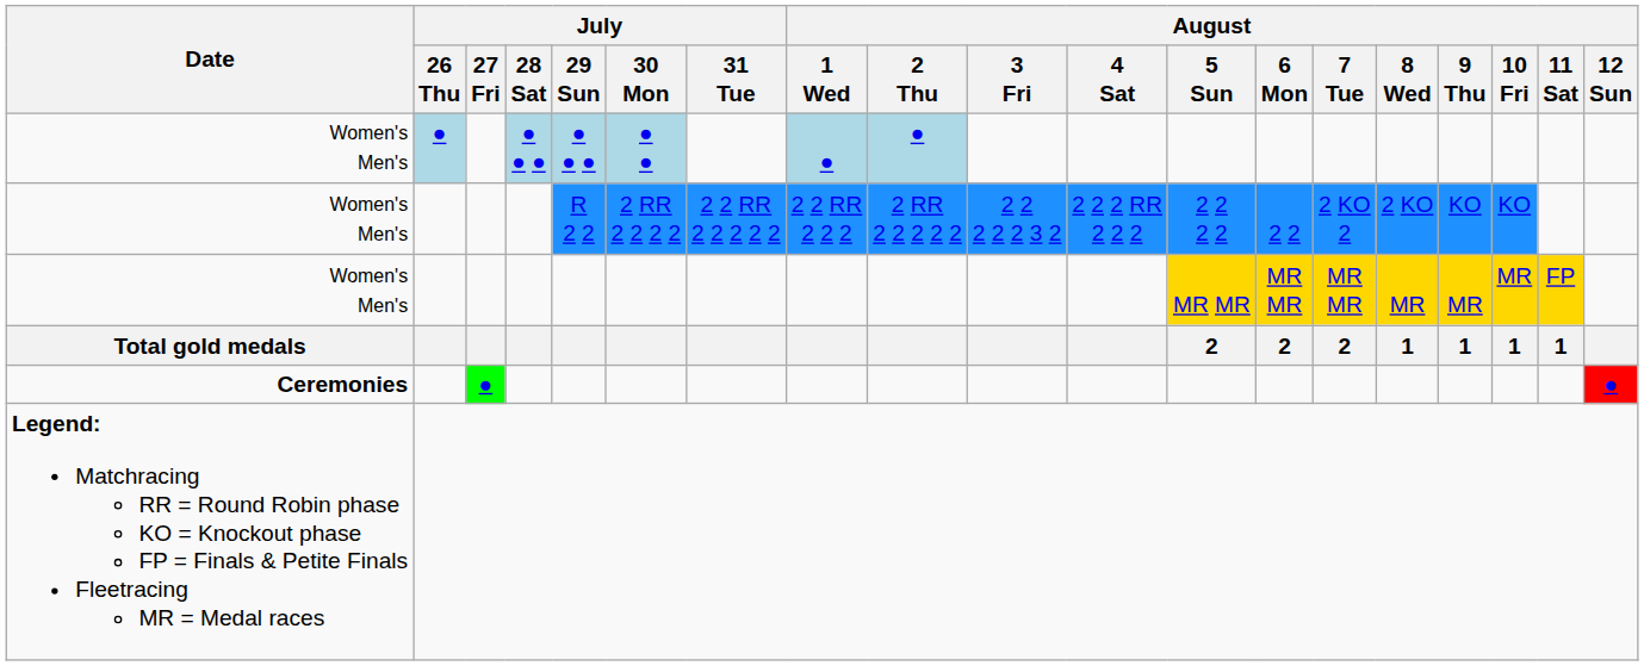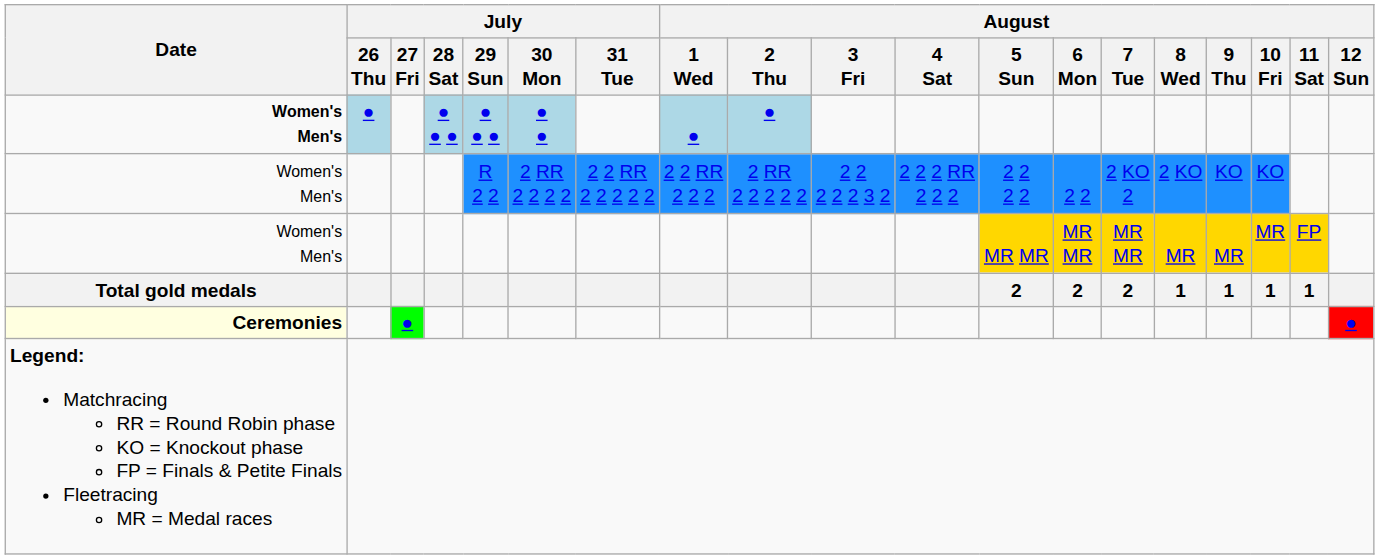Women's Men's / ● | Date: normal -> bold
Ceremonies | Date: no background -> lightyellow background
